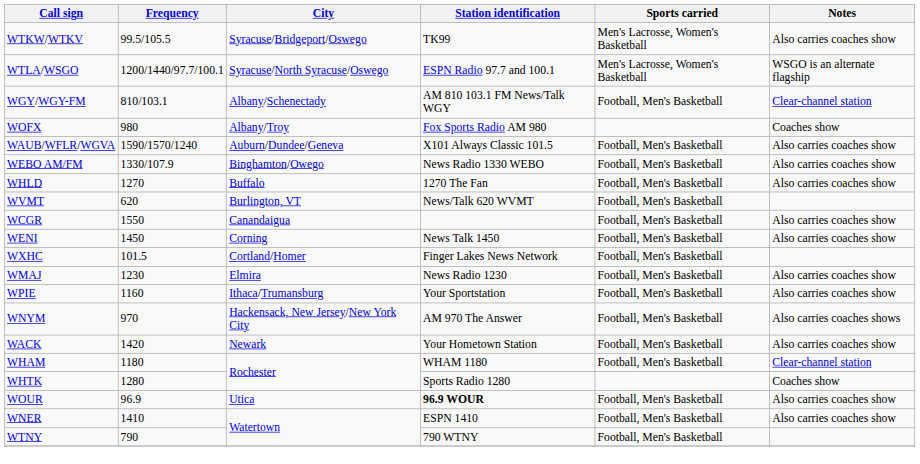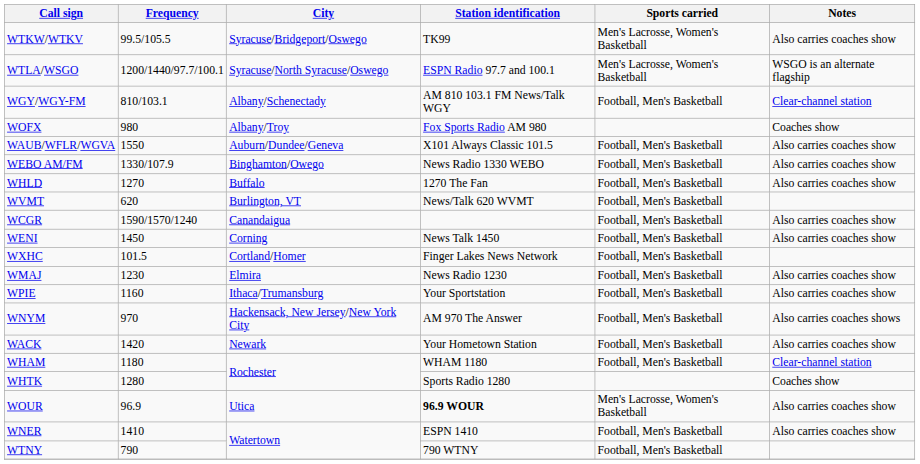WAUB/WFLR/WGVA | Frequency: 1590/1570/1240 -> 1550
WCGR | Frequency: 1550 -> 1590/1570/1240
WOUR | Sports carried: Football, Men's Basketball -> Men's Lacrosse, Women's Basketball
